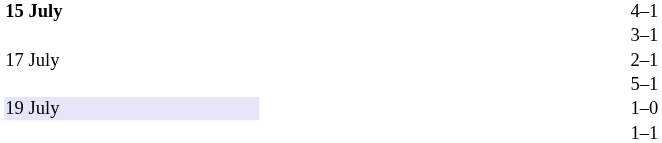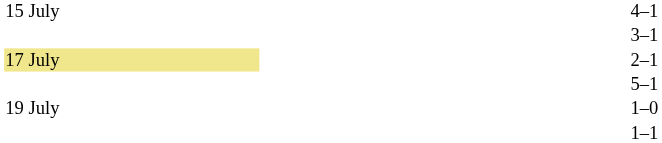4–1 | column 1: bold -> normal
2–1 | column 1: no background -> khaki background
1–0 | column 1: lavender background -> no background
